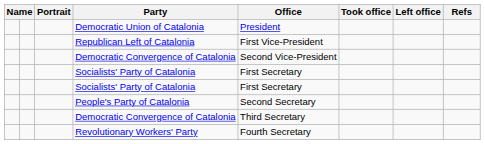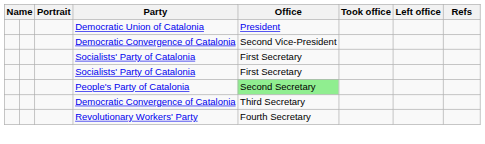- row: Republican Left of Catalonia | First Vice-President
People's Party of Catalonia | Office: no background -> lightgreen background
